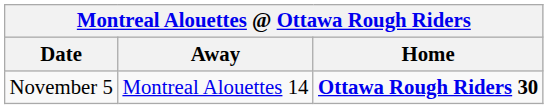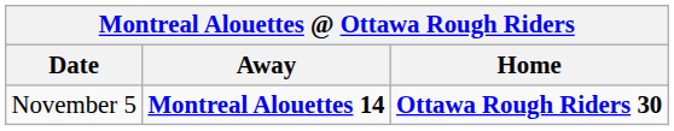November 5 | Away: normal -> bold
